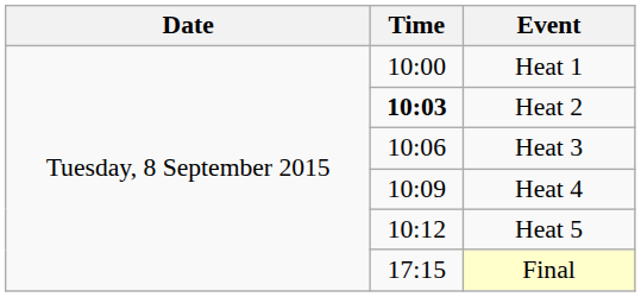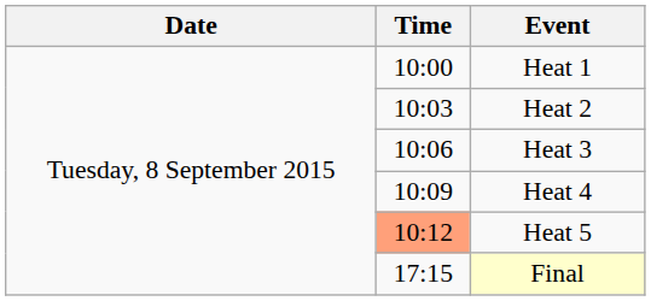Heat 2 | Time: bold -> normal
Heat 5 | Time: no background -> lightsalmon background
